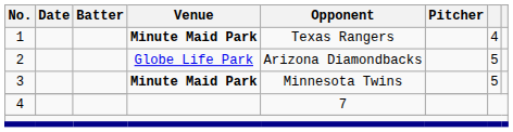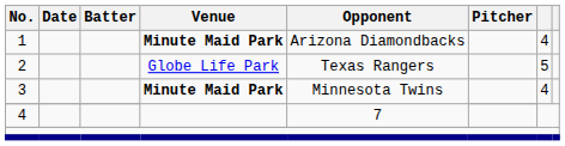1 | Opponent: Texas Rangers -> Arizona Diamondbacks
2 | Opponent: Arizona Diamondbacks -> Texas Rangers
3 | column 7: 5 -> 4
